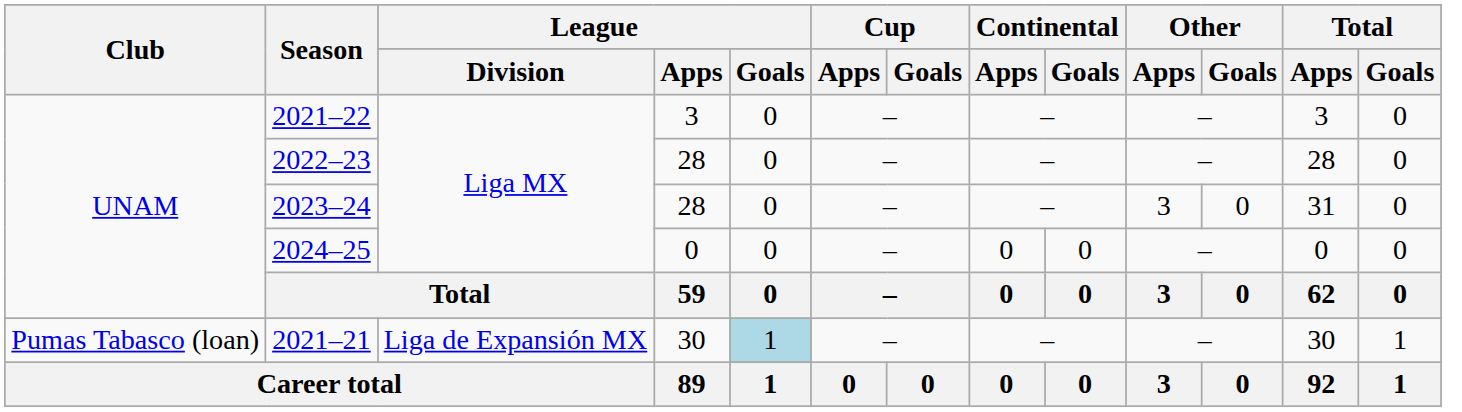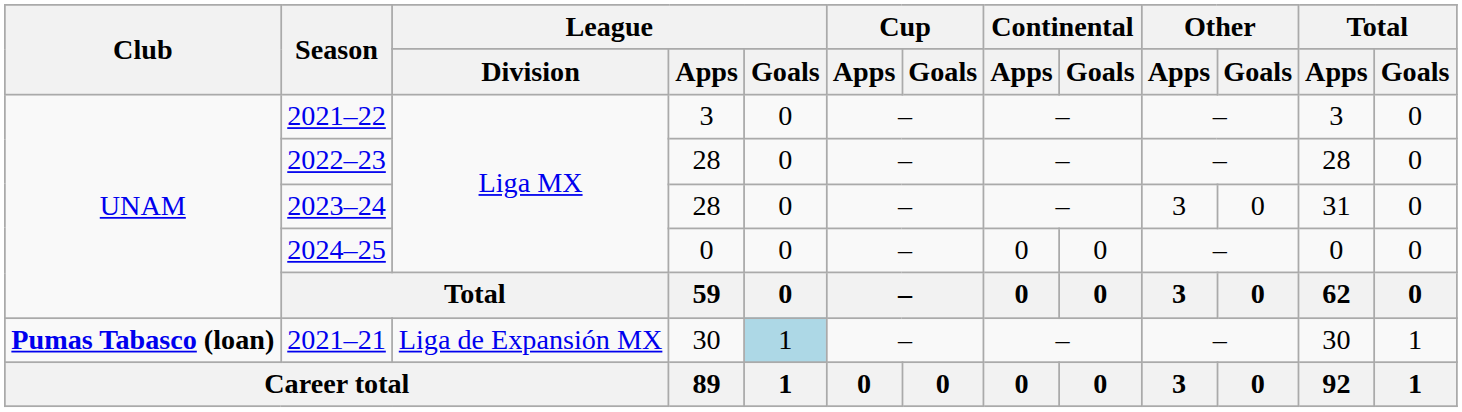2021–21 | Club: normal -> bold
